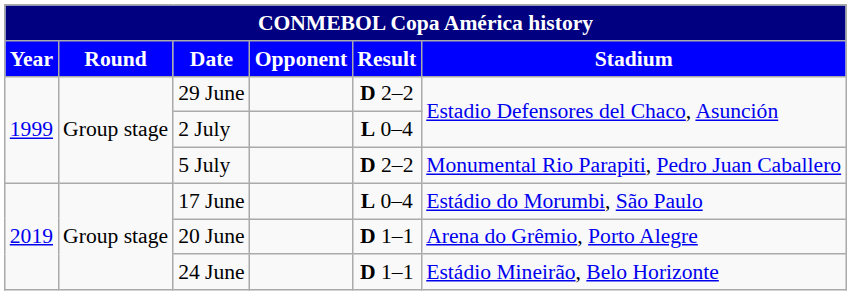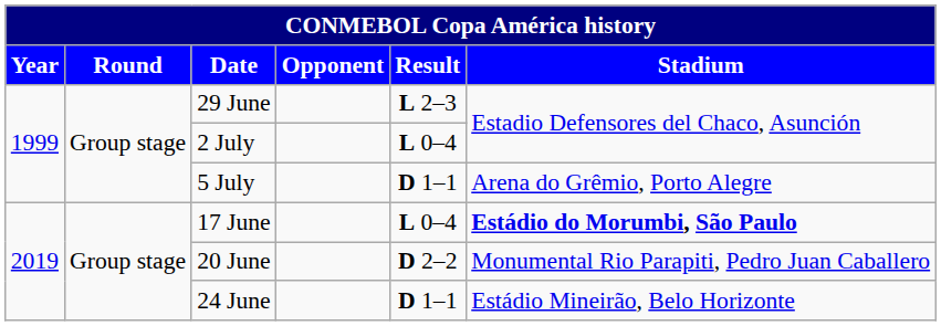29 June | Result: D 2–2 -> L 2–3
5 July | Result: D 2–2 -> D 1–1
5 July | Stadium: Monumental Rio Parapiti, Pedro Juan Caballero -> Arena do Grêmio, Porto Alegre
17 June | Stadium: normal -> bold
20 June | Result: D 1–1 -> D 2–2
20 June | Stadium: Arena do Grêmio, Porto Alegre -> Monumental Rio Parapiti, Pedro Juan Caballero
